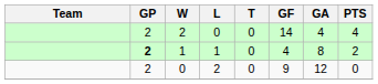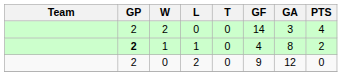row 2 | GA: 4 -> 3
